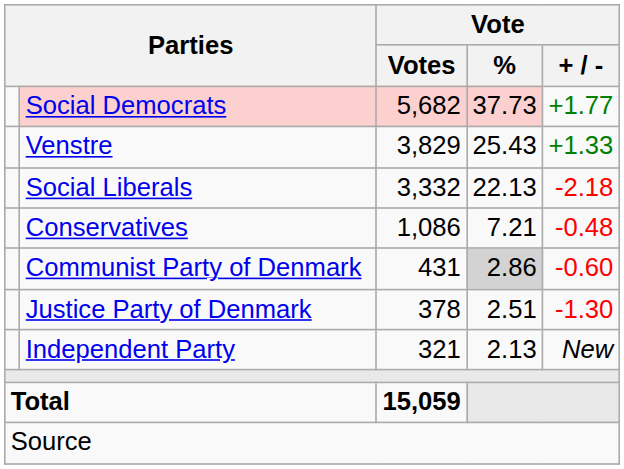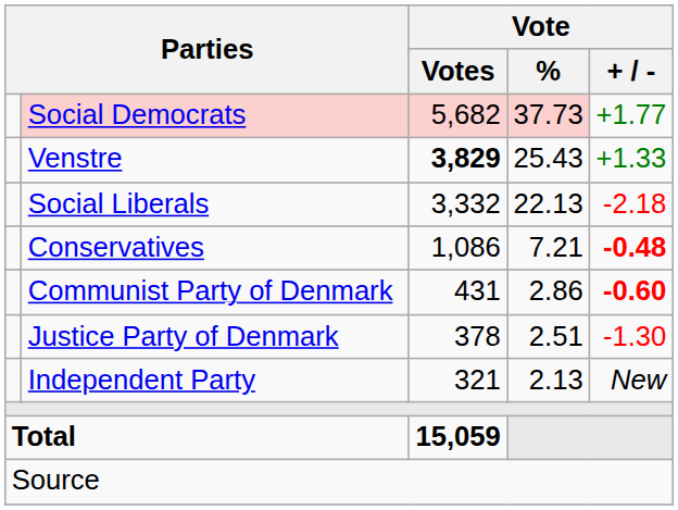Venstre | Vote / Votes: normal -> bold
Conservatives | Vote / + / -: normal -> bold
Communist Party of Denmark | Vote / %: lightgrey background -> no background
Communist Party of Denmark | Vote / + / -: normal -> bold
